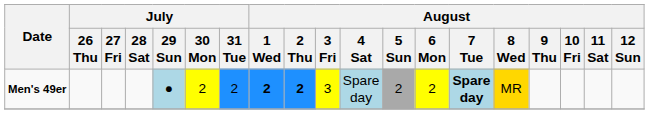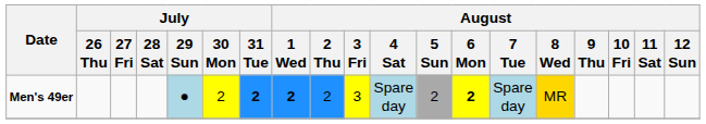Men's 49er | July / 31 Tue: normal -> bold
Men's 49er | August / 2 Thu: bold -> normal
Men's 49er | August / 6 Mon: normal -> bold
Men's 49er | August / 7 Tue: bold -> normal
